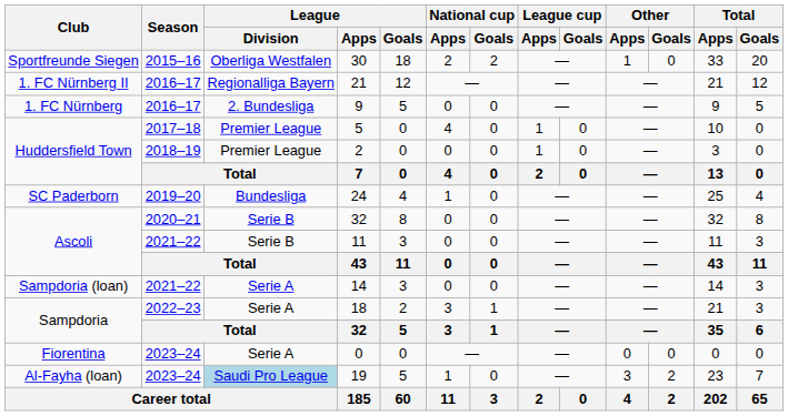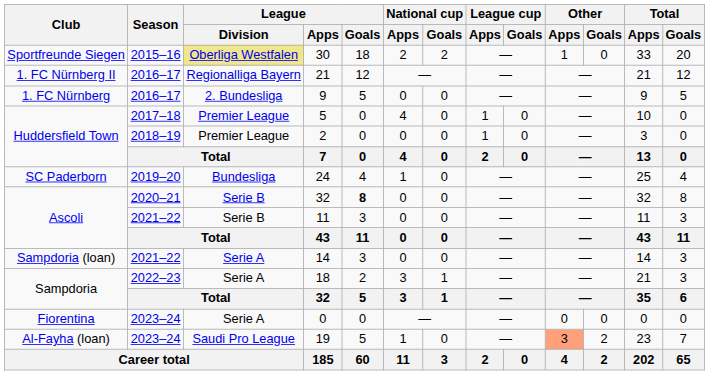30 | League / Division: no background -> khaki background
Ascoli / 32 | League / Goals: normal -> bold
19 | League / Division: lightblue background -> no background
19 | Other / Apps: no background -> lightsalmon background
